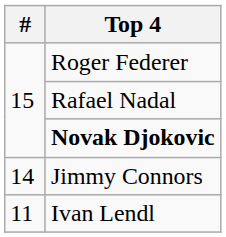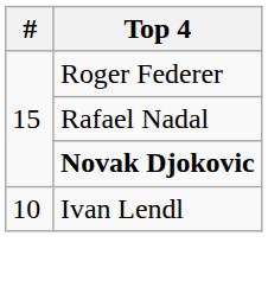- row: 14 | Jimmy Connors
Ivan Lendl | #: 11 -> 10
